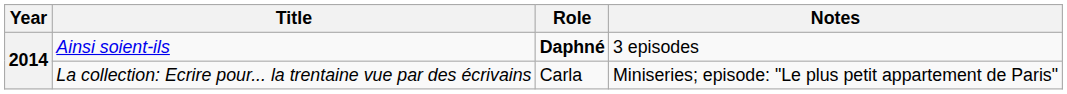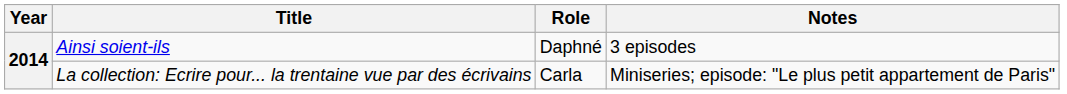Ainsi soient-ils | Role: bold -> normal
